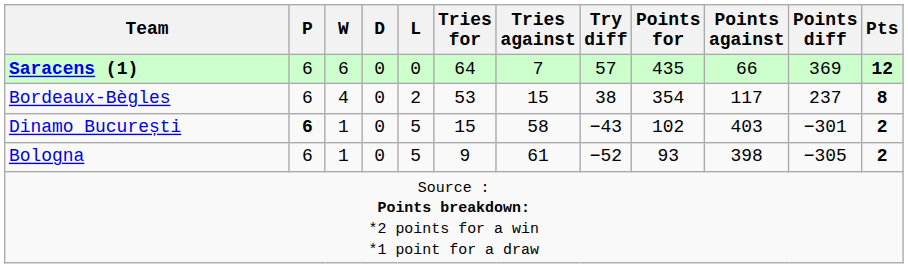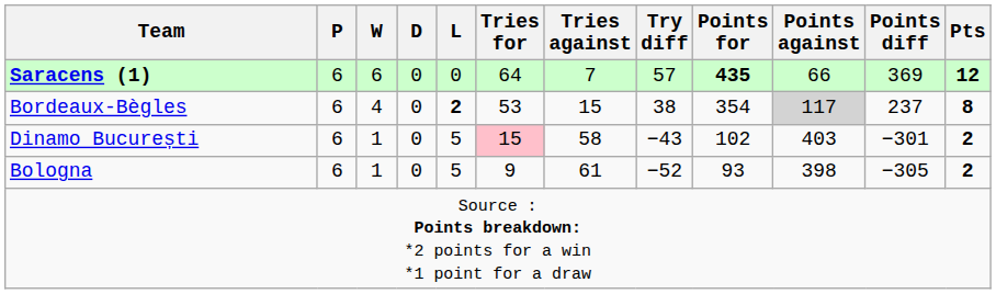Saracens (1) | Points for: normal -> bold
Bordeaux-Bègles | L: normal -> bold
Bordeaux-Bègles | Points against: no background -> lightgrey background
Dinamo București | P: bold -> normal
Dinamo București | Tries for: no background -> pink background
